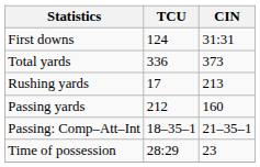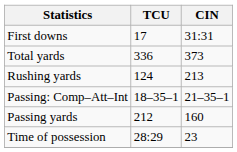First downs | TCU: 124 -> 17
Rushing yards | TCU: 17 -> 124
rows swapped: Passing yards <-> Passing: Comp–Att–Int
